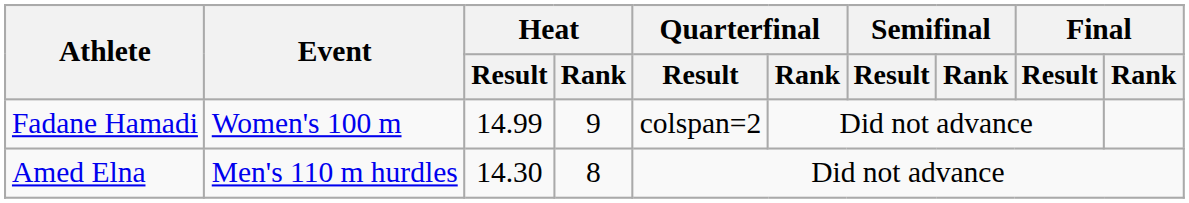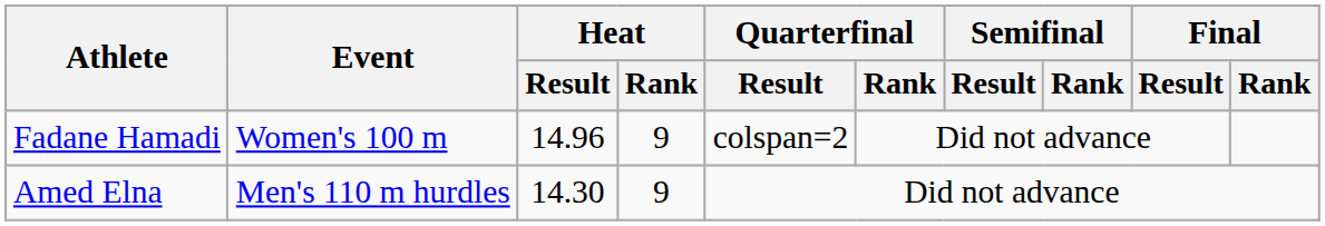Fadane Hamadi | Heat / Result: 14.99 -> 14.96
Amed Elna | Heat / Rank: 8 -> 9
